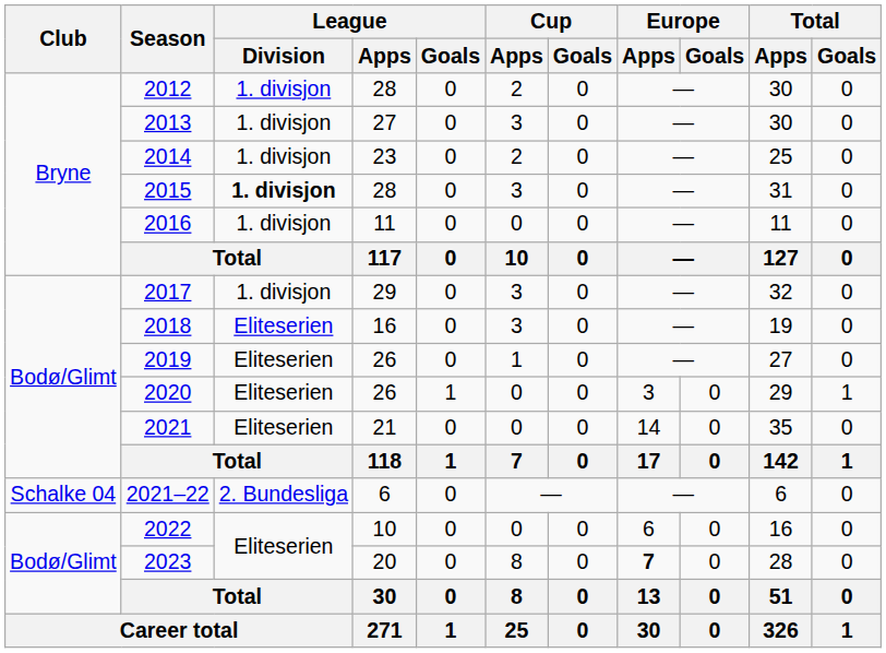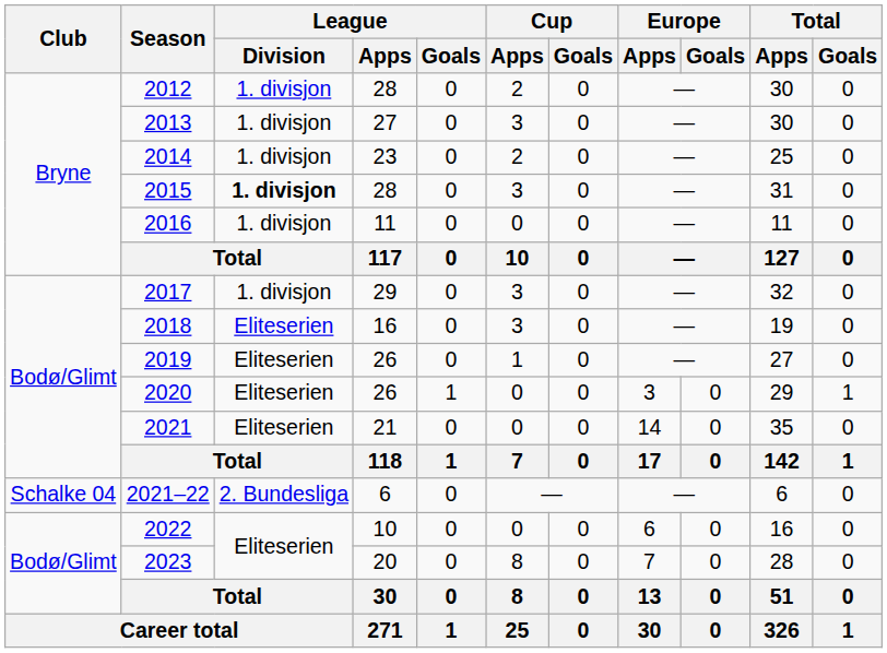2023 | Europe / Apps: bold -> normal
